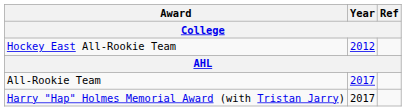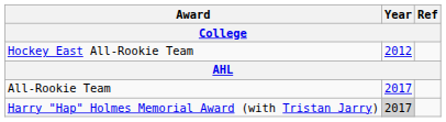Harry "Hap" Holmes Memorial Award (with Tristan Jarry) | Year: no background -> lightgrey background
